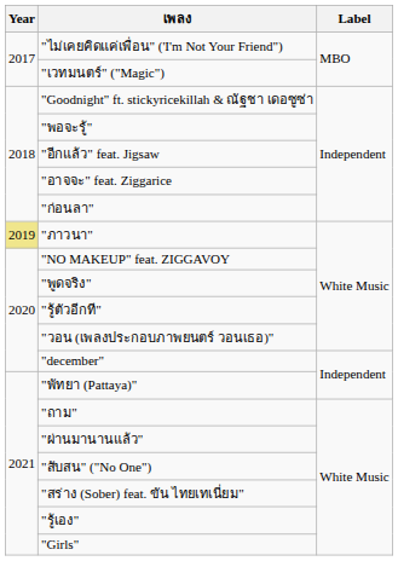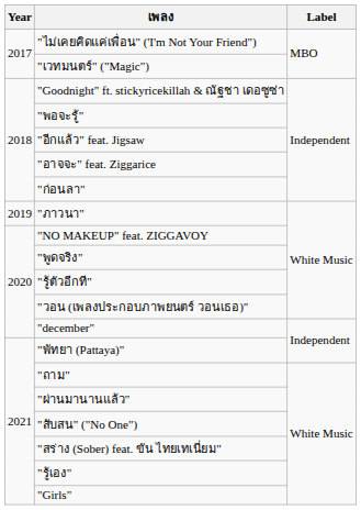"ภาวนา" | Year: khaki background -> no background
